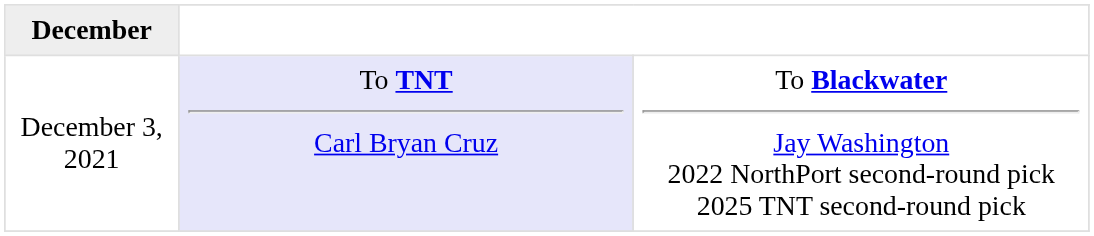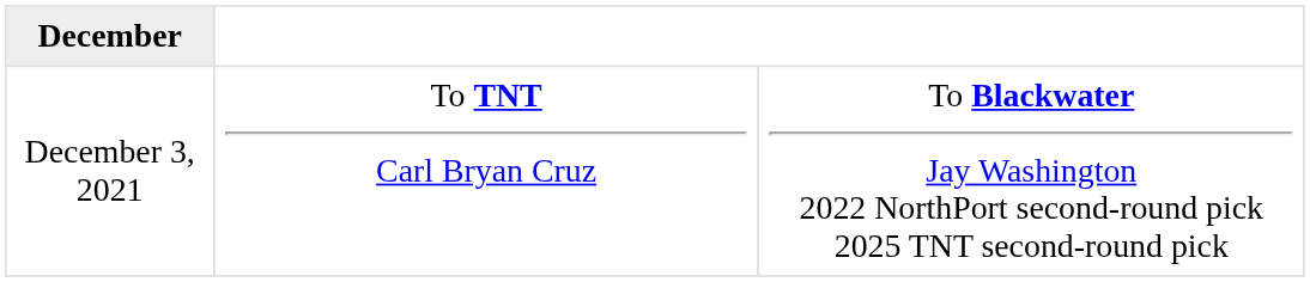December 3, 2021 | column 2: lavender background -> no background
